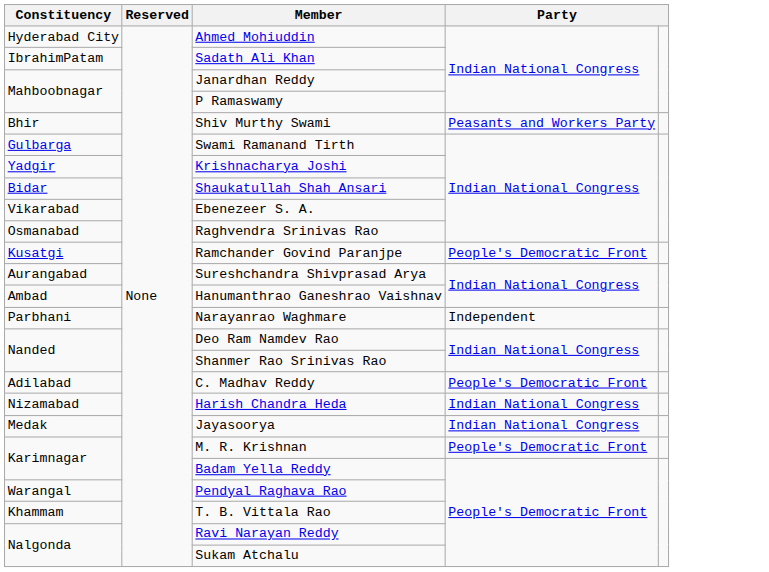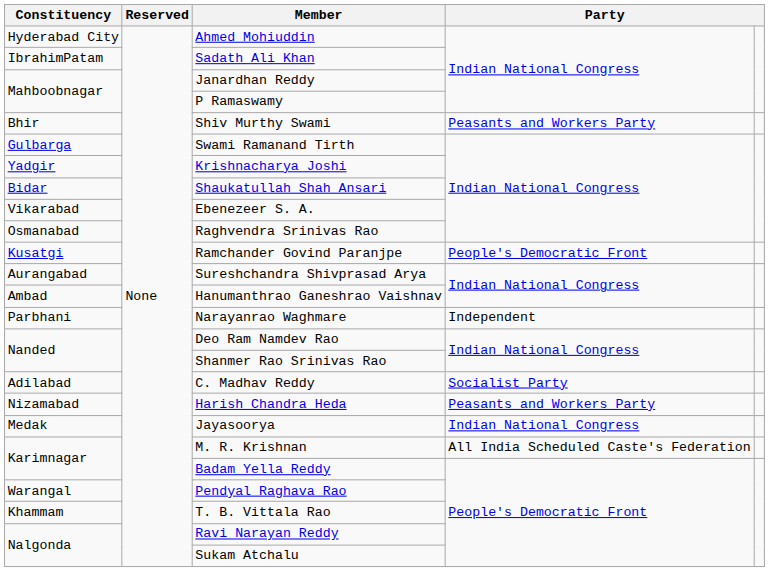C. Madhav Reddy | column 4: People's Democratic Front -> Socialist Party
Harish Chandra Heda | column 4: Indian National Congress -> Peasants and Workers Party
M. R. Krishnan | column 4: People's Democratic Front -> All India Scheduled Caste's Federation
